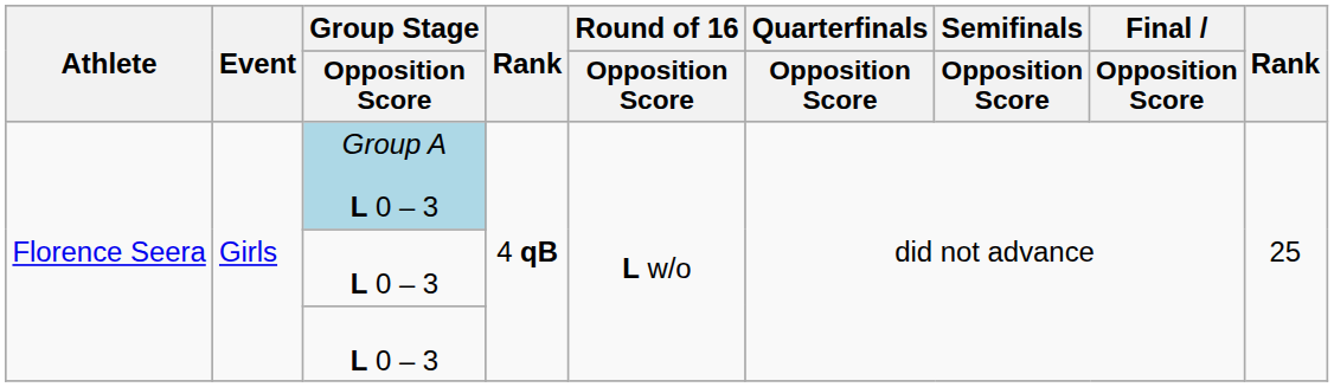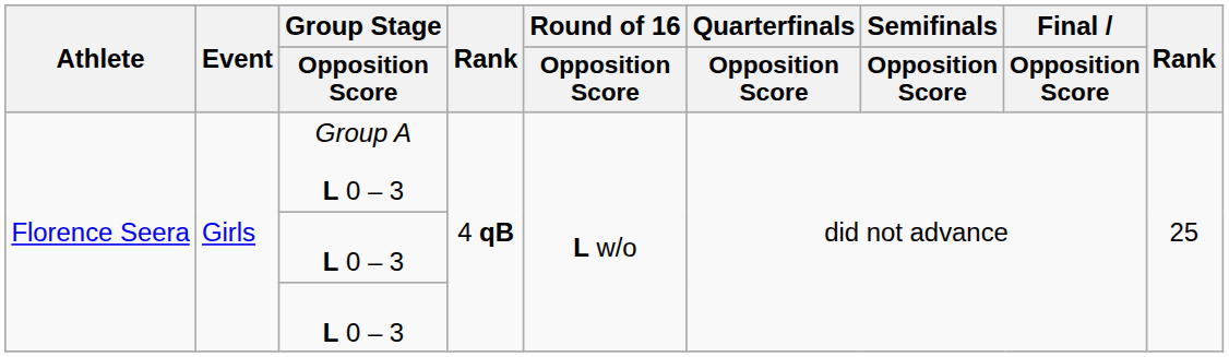Group A L 0 – 3 | Group Stage / Opposition Score: lightblue background -> no background
